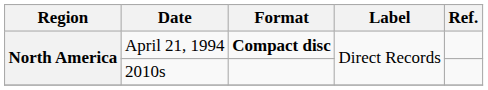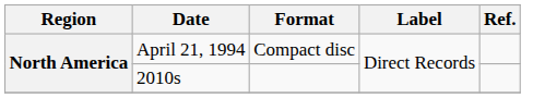April 21, 1994 | Format: bold -> normal
